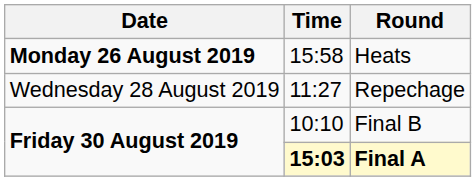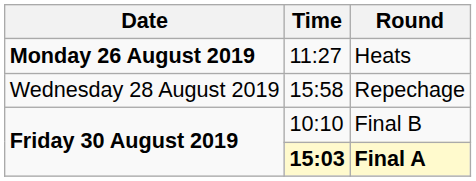Heats | Time: 15:58 -> 11:27
Repechage | Time: 11:27 -> 15:58
